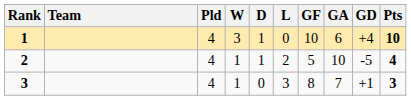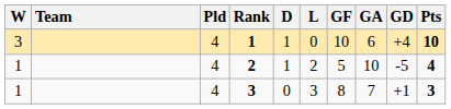columns swapped: Rank <-> W
